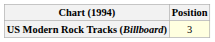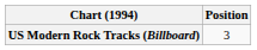US Modern Rock Tracks (Billboard) | Position: lightyellow background -> no background
